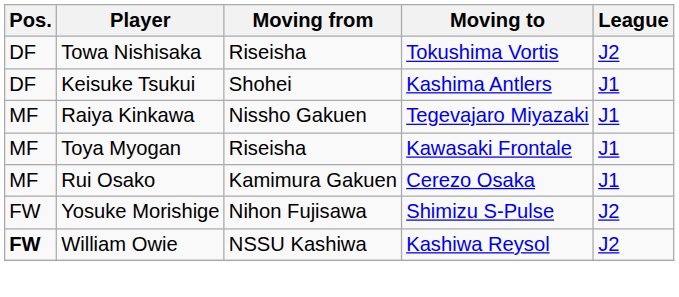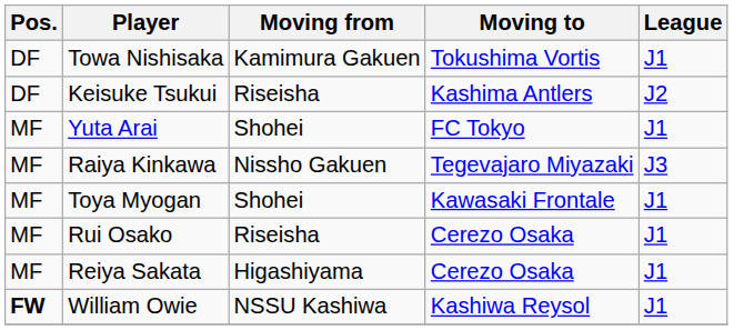Towa Nishisaka | Moving from: Riseisha -> Kamimura Gakuen
Towa Nishisaka | League: J2 -> J1
Keisuke Tsukui | Moving from: Shohei -> Riseisha
Keisuke Tsukui | League: J1 -> J2
+ row: MF | Yuta Arai | Shohei | FC Tokyo | J1
Raiya Kinkawa | League: J1 -> J3
Toya Myogan | Moving from: Riseisha -> Shohei
Rui Osako | Moving from: Kamimura Gakuen -> Riseisha
+ row: MF | Reiya Sakata | Higashiyama | Cerezo Osaka | J1
- row: FW | Yosuke Morishige | Nihon Fujisawa | Shimizu S-Pulse | J2
William Owie | League: J2 -> J1
